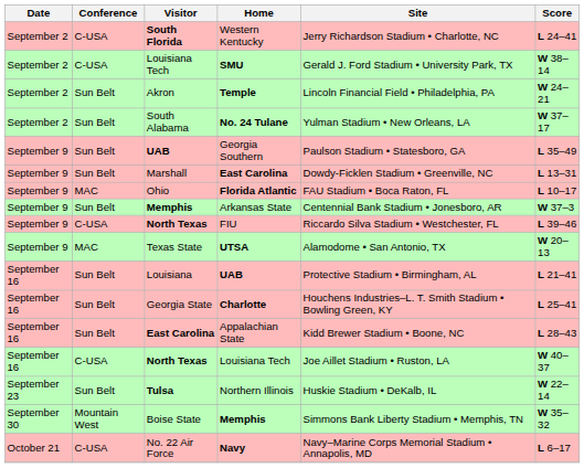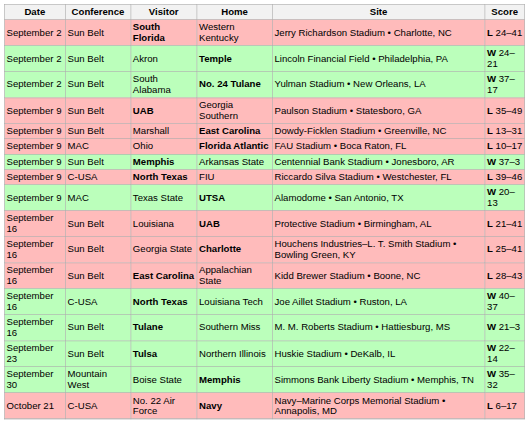Western Kentucky | Conference: C-USA -> Sun Belt
- row: September 2 | C-USA | Louisiana Tech | SMU | Gerald J. Ford Stadium • University Park, TX | W 38–14
+ row: September 16 | Sun Belt | Tulane | Southern Miss | M. M. Roberts Stadium • Hattiesburg, MS | W 21–3
